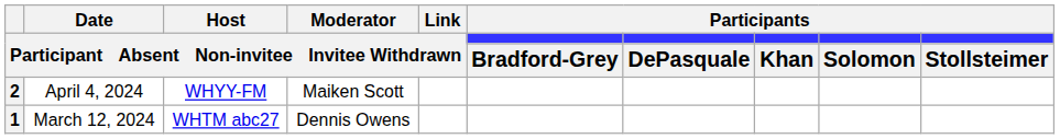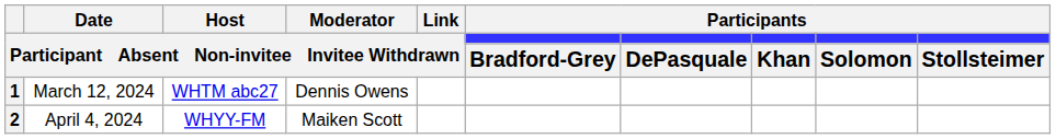rows swapped: 1 <-> 2
